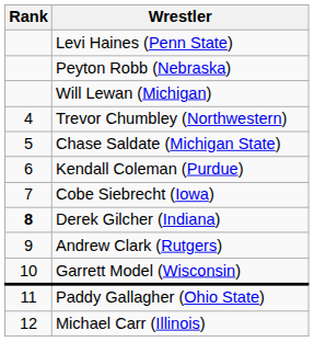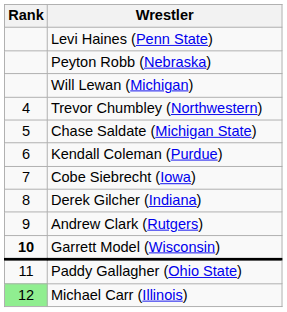Derek Gilcher (Indiana) | Rank: bold -> normal
Garrett Model (Wisconsin) | Rank: normal -> bold
Michael Carr (Illinois) | Rank: no background -> lightgreen background
